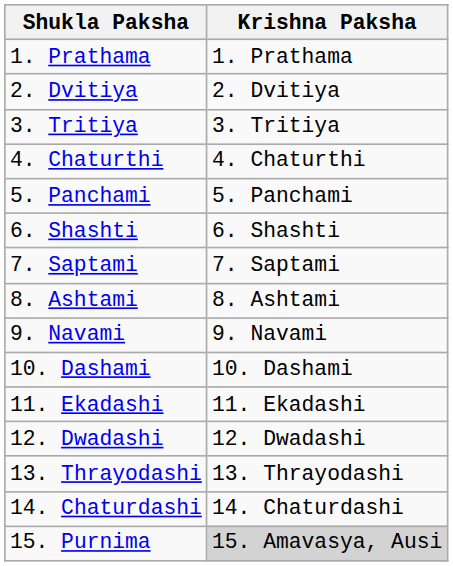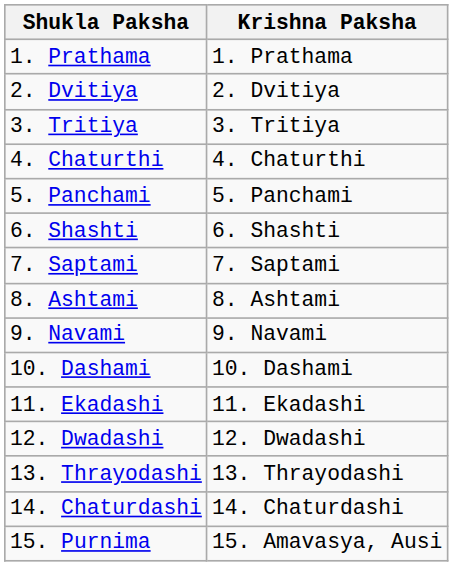15. Purnima | Krishna Paksha: lightgrey background -> no background
